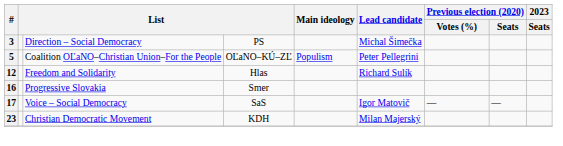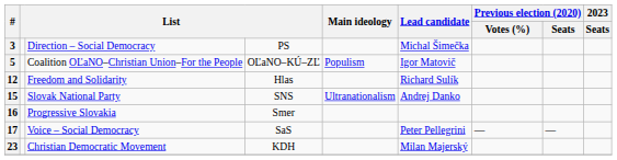5 | Lead candidate: Peter Pellegrini -> Igor Matovič
+ row: 15 | Slovak National Party | SNS | Ultranationalism | Andrej Danko
17 | Lead candidate: Igor Matovič -> Peter Pellegrini
